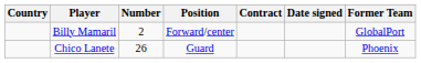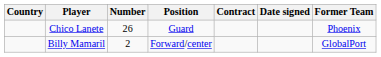rows swapped: Billy Mamaril <-> Chico Lanete
